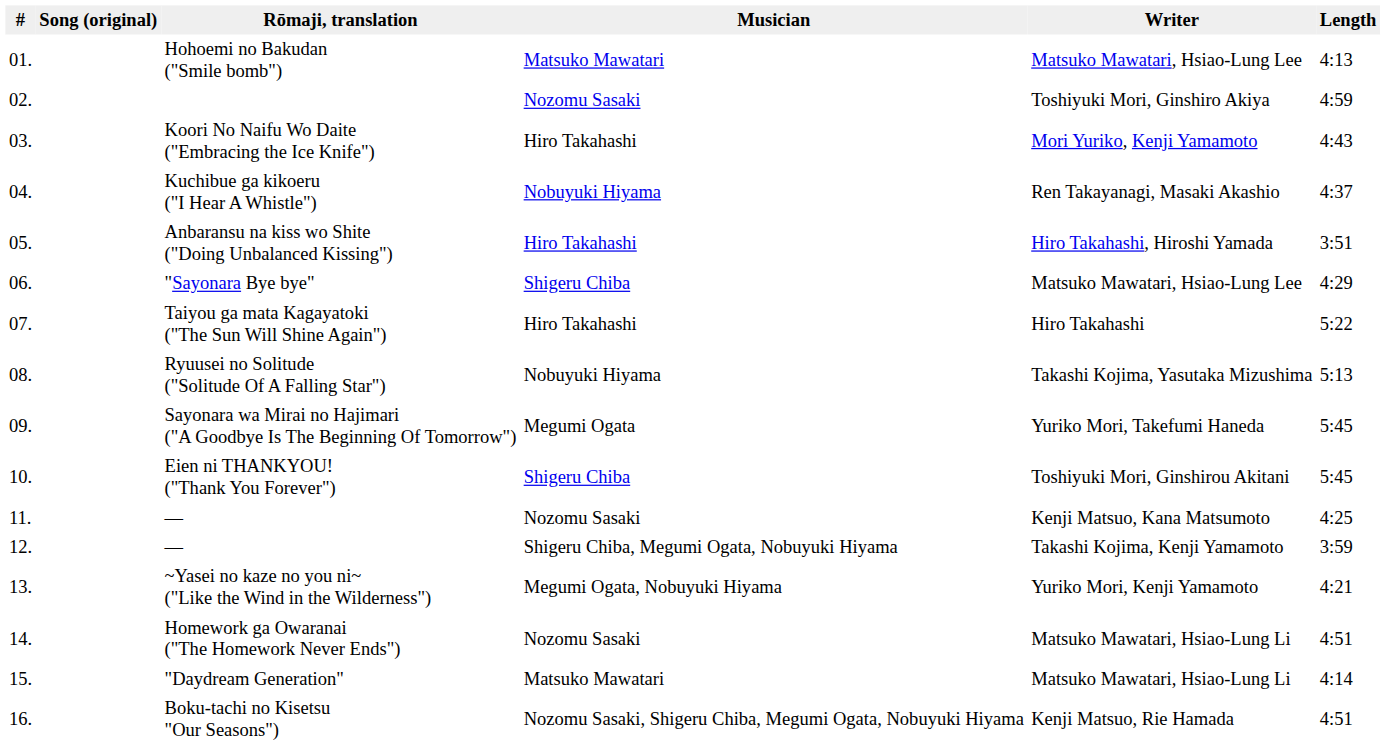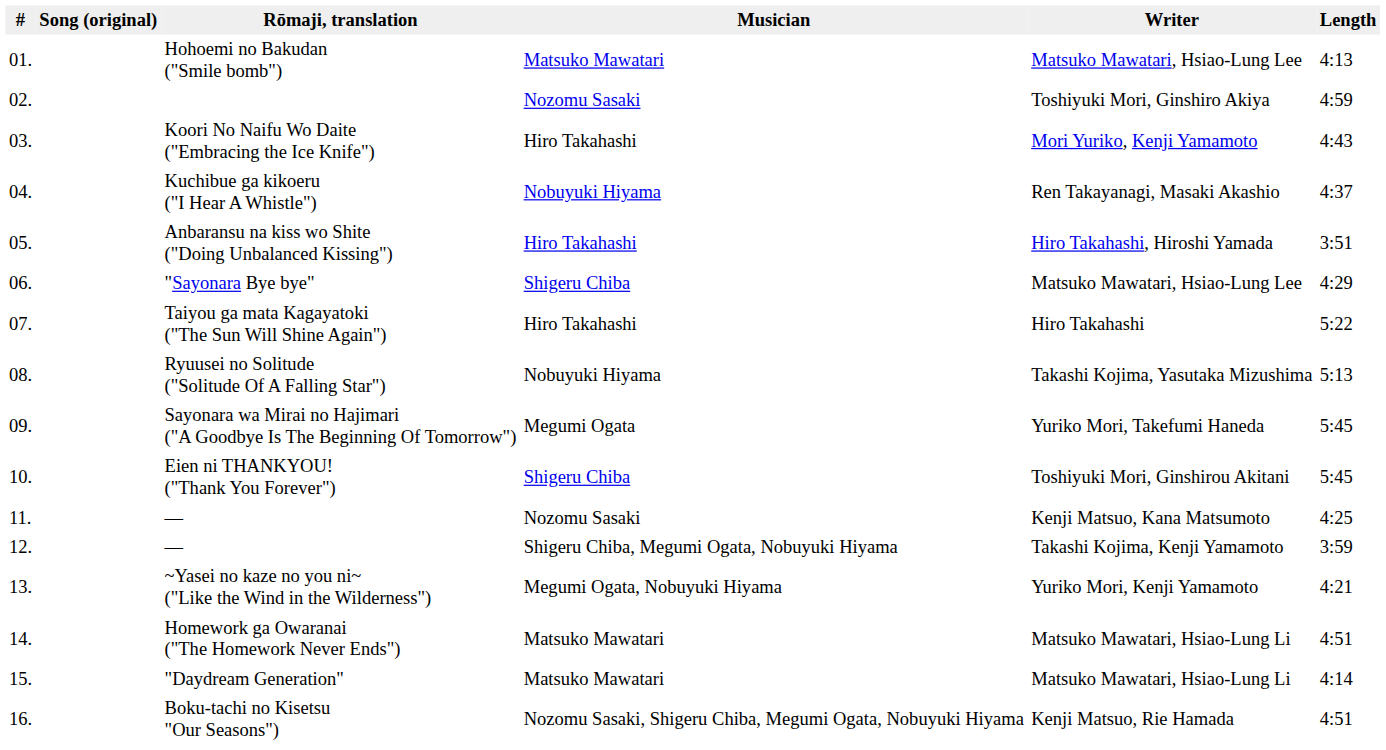Homework ga Owaranai ("The Homework Never Ends") | Musician: Nozomu Sasaki -> Matsuko Mawatari
